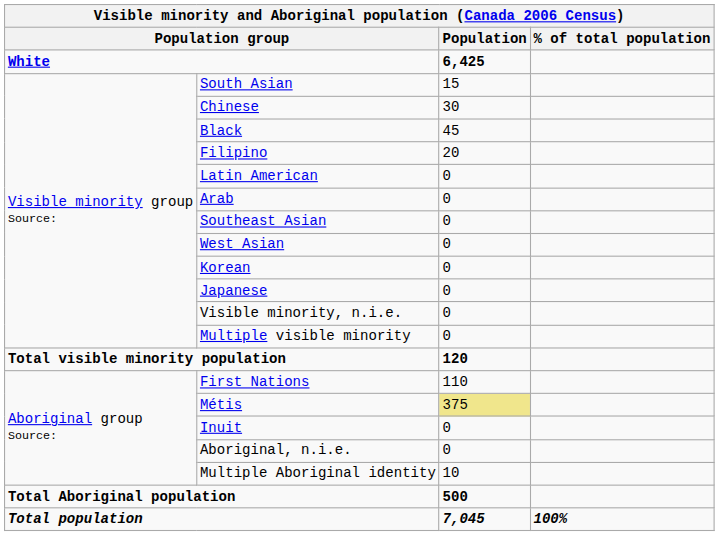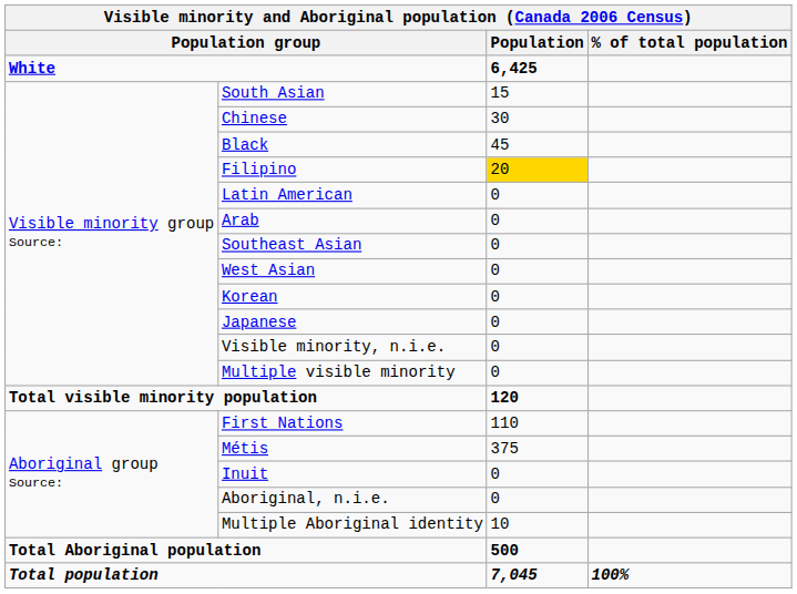Filipino | Population: no background -> gold background
Métis | Population: khaki background -> no background
